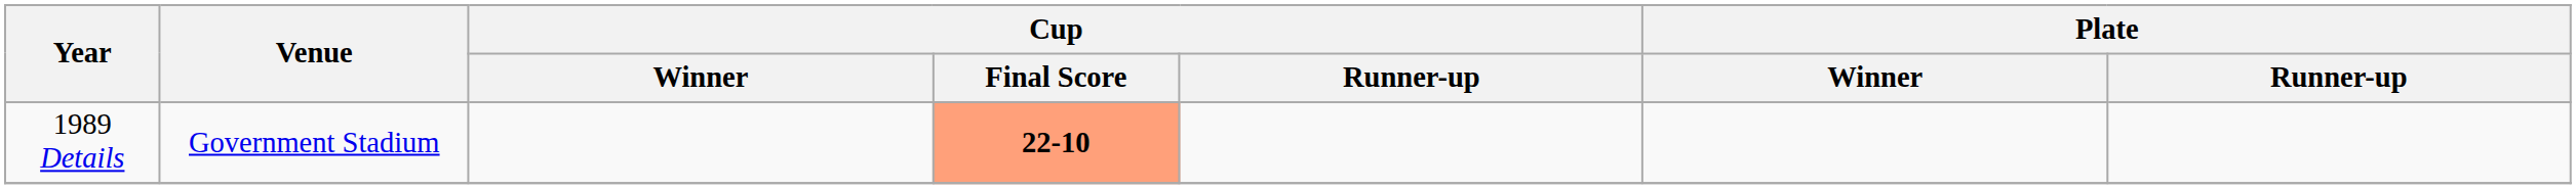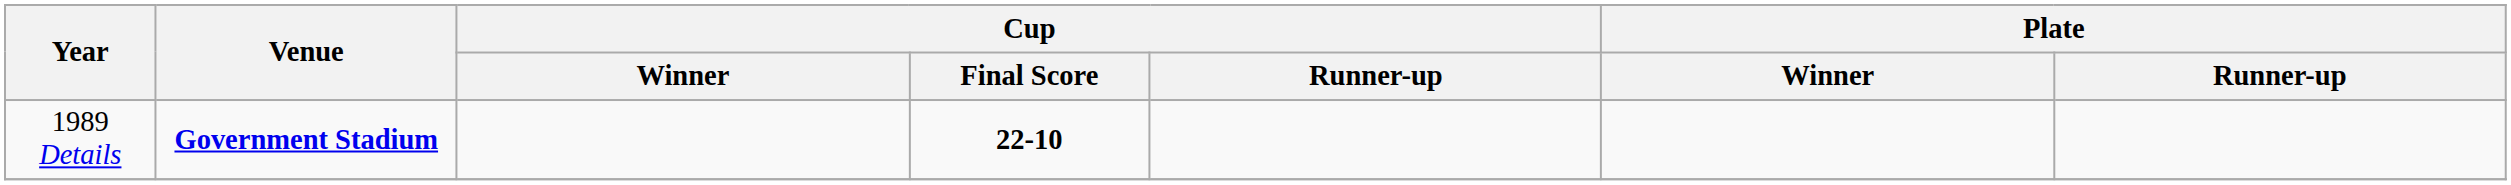1989 Details | Venue: normal -> bold
1989 Details | Cup / Final Score: lightsalmon background -> no background
